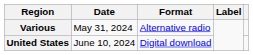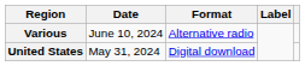Various | Date: May 31, 2024 -> June 10, 2024
United States | Date: June 10, 2024 -> May 31, 2024
